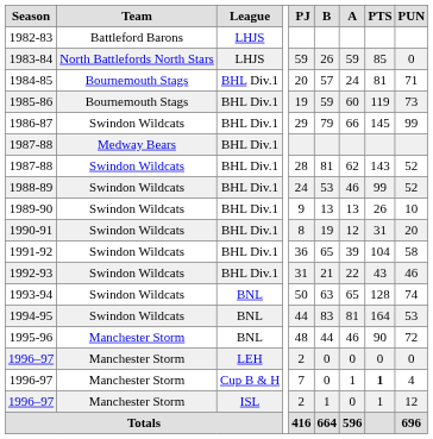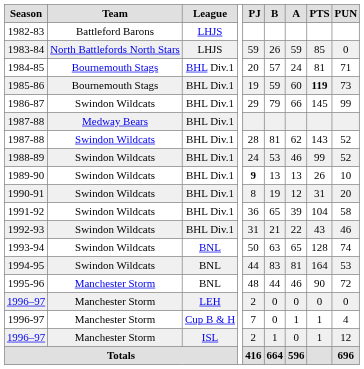1985-86 | PTS: normal -> bold
1989-90 | PJ: normal -> bold
1996-97 | PTS: bold -> normal
